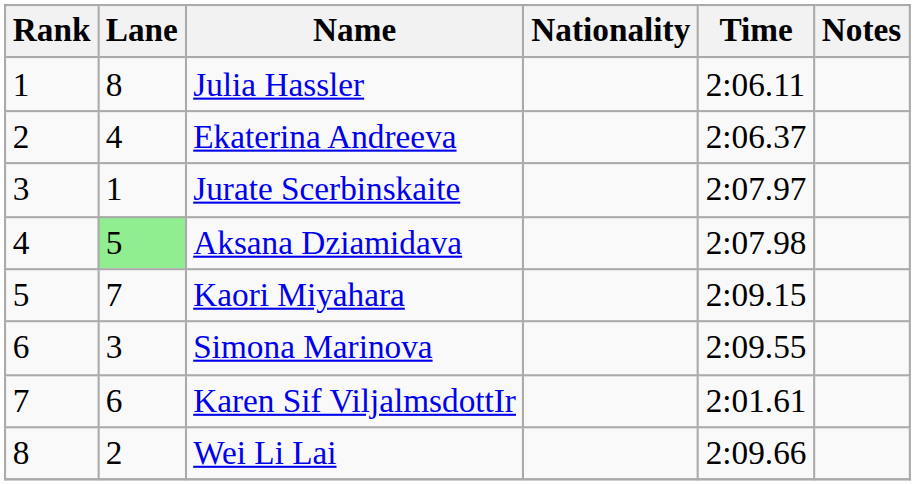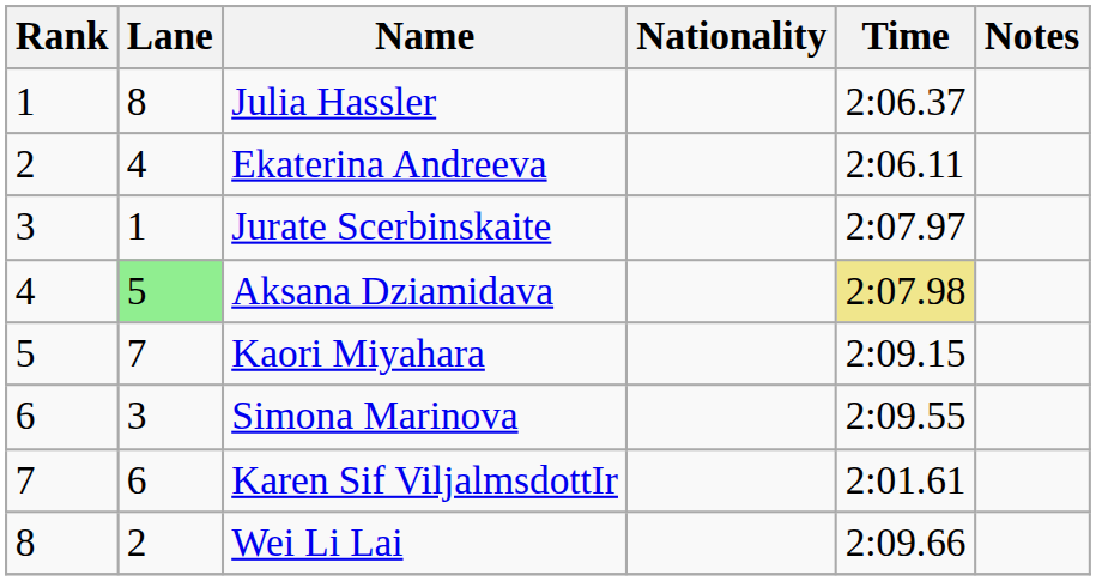Julia Hassler | Time: 2:06.11 -> 2:06.37
Ekaterina Andreeva | Time: 2:06.37 -> 2:06.11
Aksana Dziamidava | Time: no background -> khaki background
